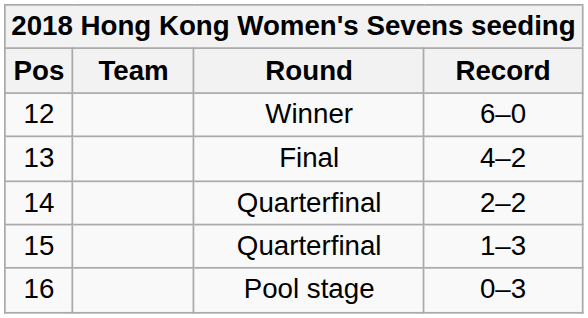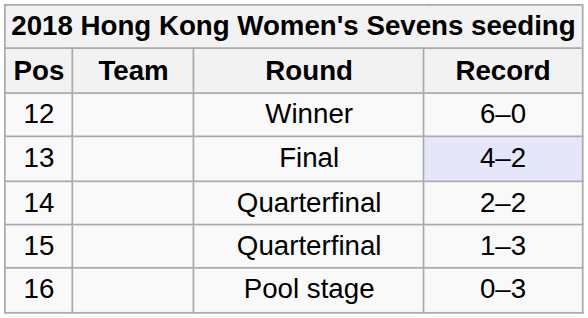13 | Record: no background -> lavender background
